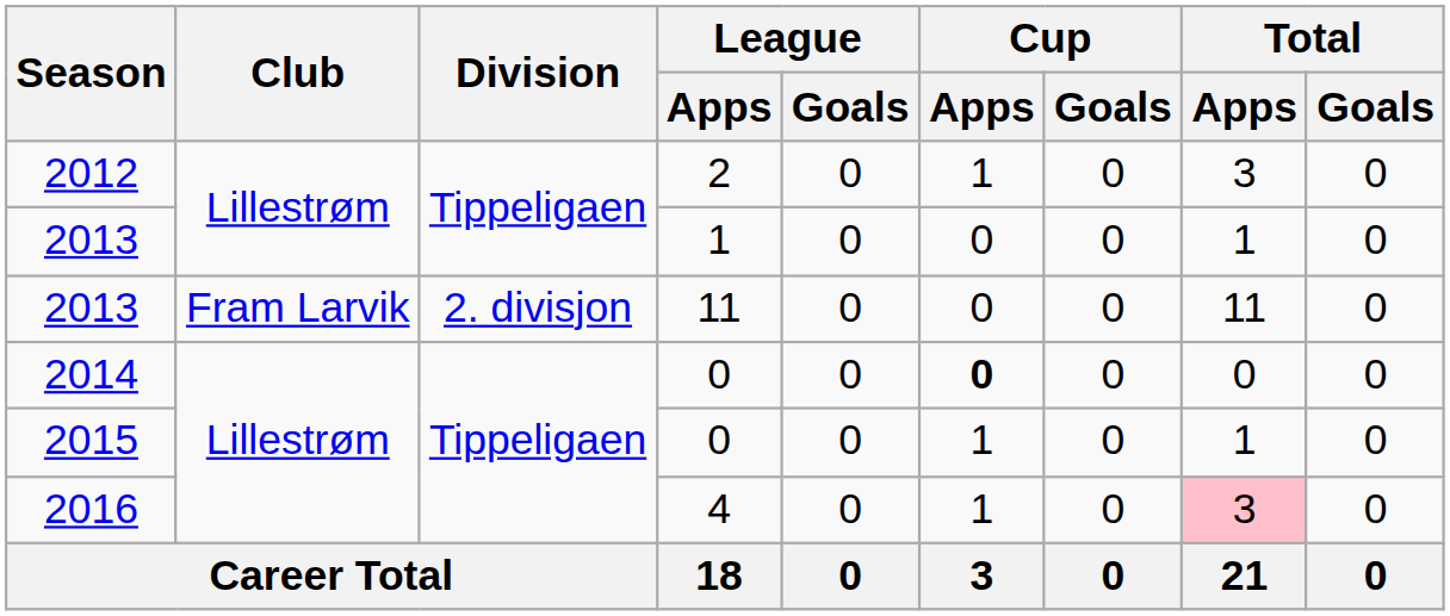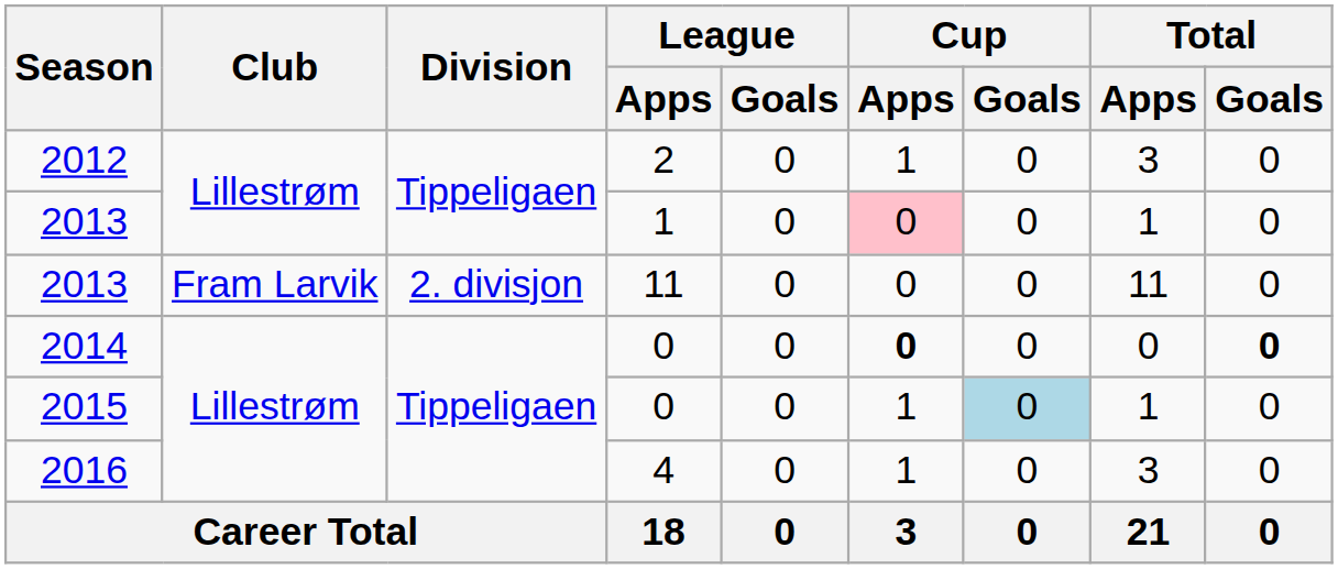2013 / 1 | Cup / Apps: no background -> pink background
2014 | Total / Goals: normal -> bold
2015 | Cup / Goals: no background -> lightblue background
2016 | Total / Apps: pink background -> no background
